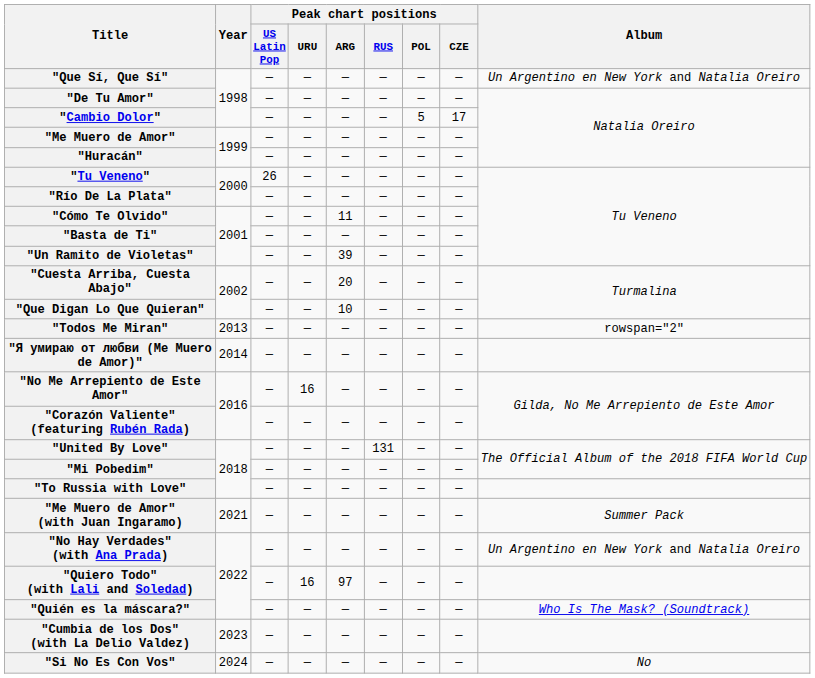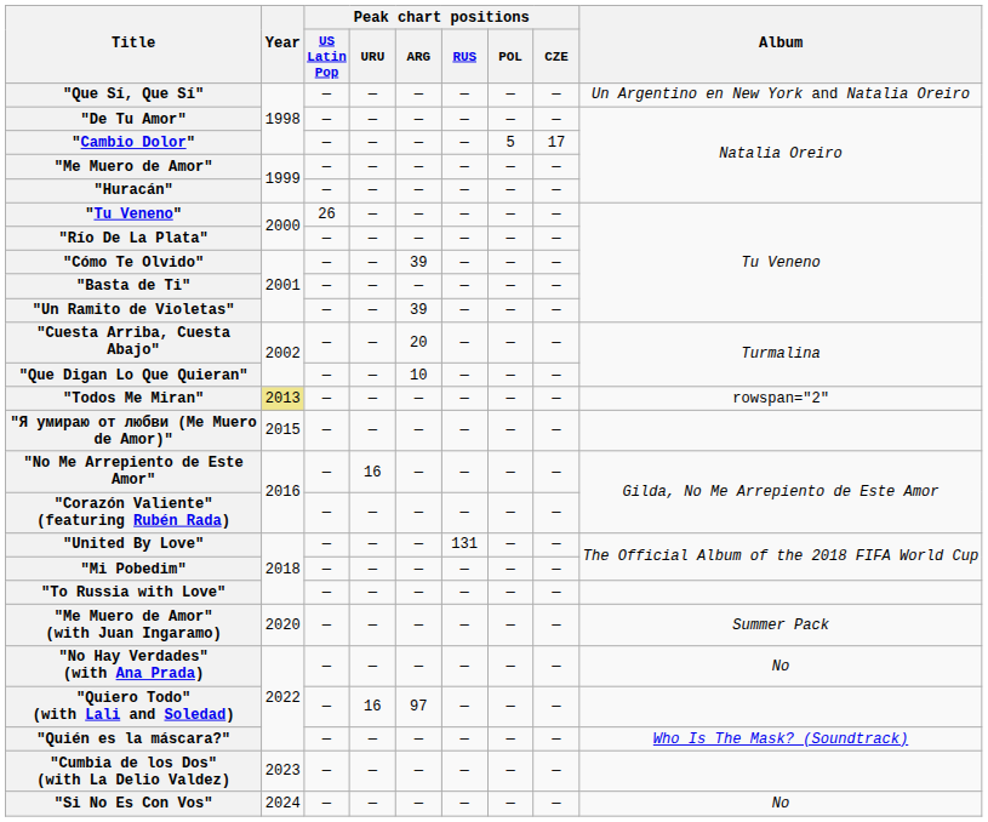"Cómo Te Olvido" | Peak chart positions / ARG: 11 -> 39
"Todos Me Miran" | Year: no background -> khaki background
"Я умираю от любви (Me Muero de Amor)" | Year: 2014 -> 2015
"Me Muero de Amor" (with Juan Ingaramo) | Year: 2021 -> 2020
"No Hay Verdades" (with Ana Prada) | Album: Un Argentino en New York and Natalia Oreiro -> No
